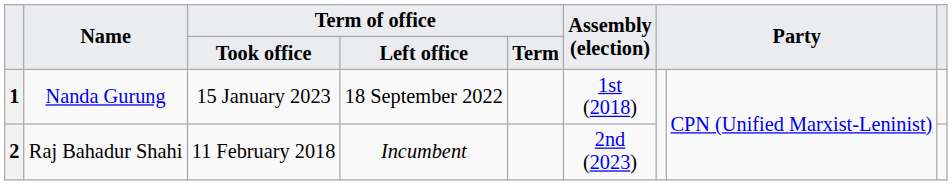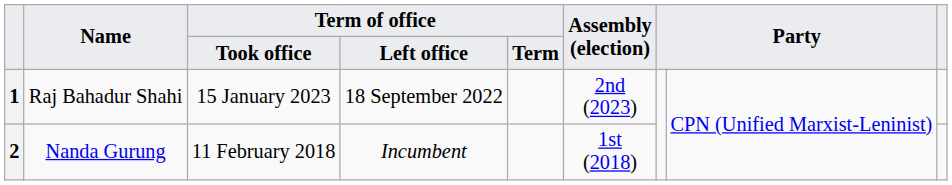1 | Name: Nanda Gurung -> Raj Bahadur Shahi
1 | Assembly (election): 1st (2018) -> 2nd (2023)
2 | Name: Raj Bahadur Shahi -> Nanda Gurung
2 | Assembly (election): 2nd (2023) -> 1st (2018)
